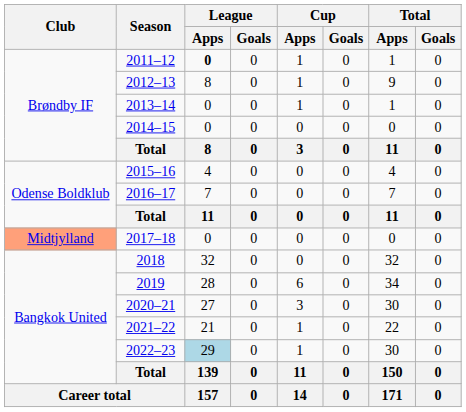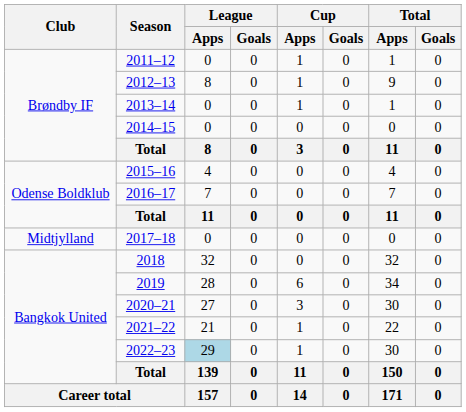2011–12 | League / Apps: bold -> normal
2017–18 | Club: lightsalmon background -> no background
